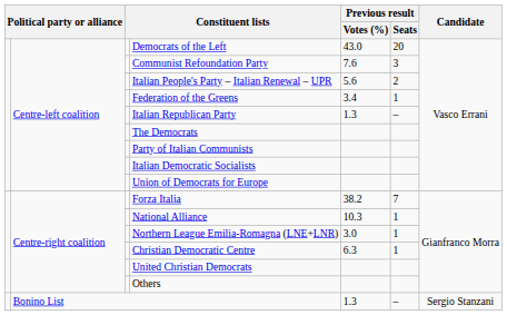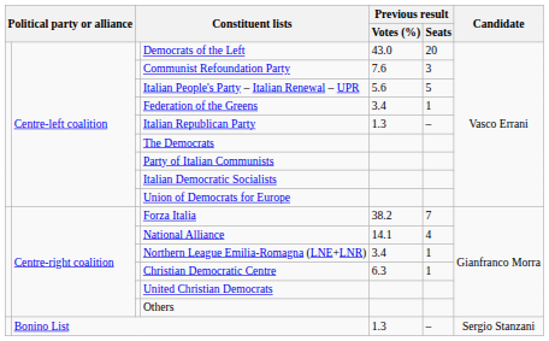Italian People's Party – Italian Renewal – UPR | Previous result / Seats: 2 -> 5
National Alliance | Previous result / Votes (%): 10.3 -> 14.1
National Alliance | Previous result / Seats: 1 -> 4
Northern League Emilia-Romagna (LNE+LNR) | Previous result / Votes (%): 3.0 -> 3.4
